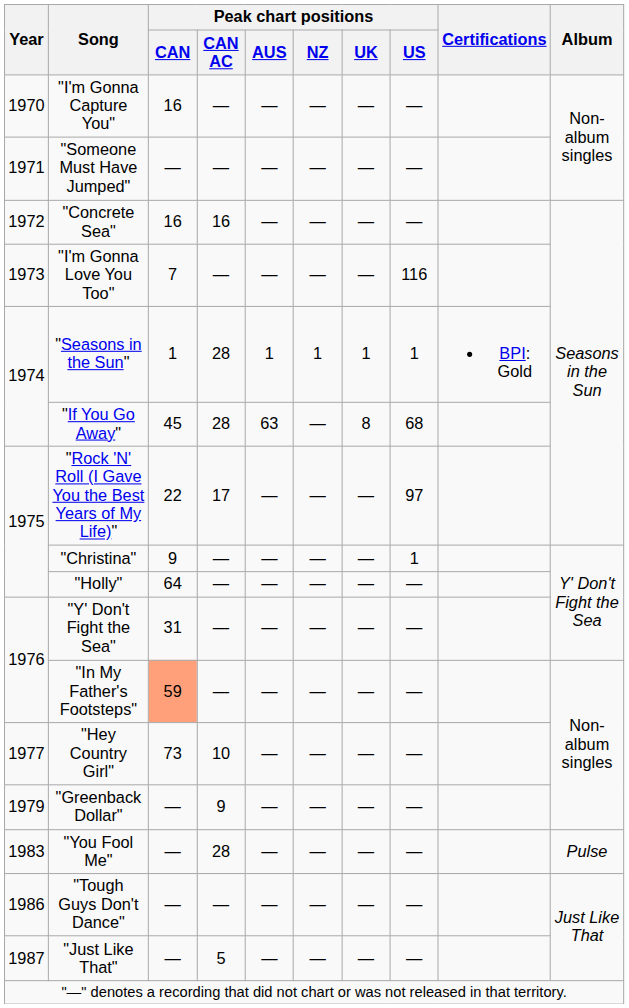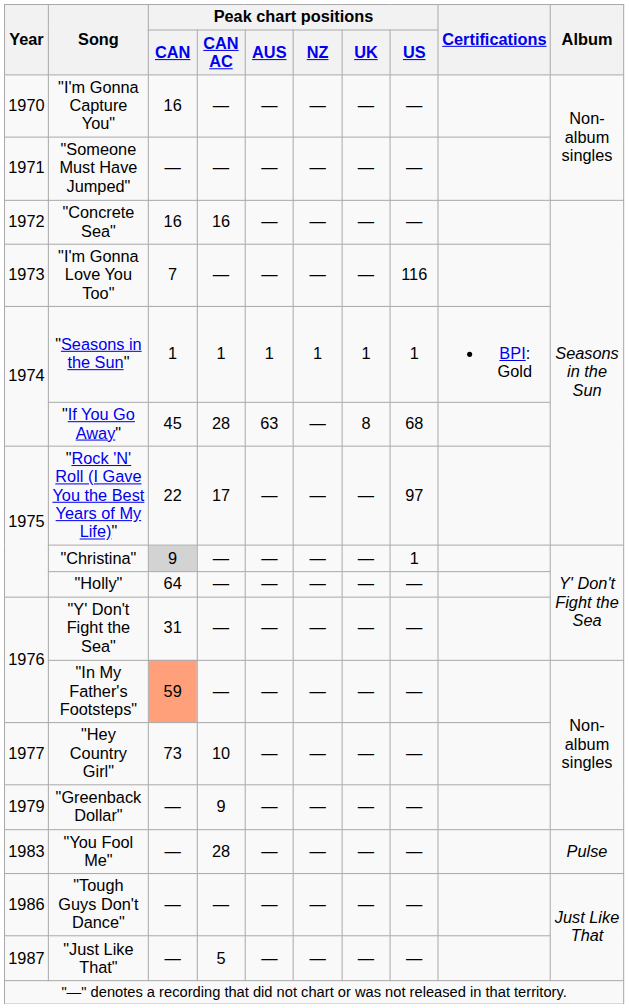"Seasons in the Sun" | Peak chart positions / CAN AC: 28 -> 1
"Christina" | Peak chart positions / CAN: no background -> lightgrey background
